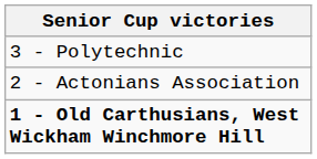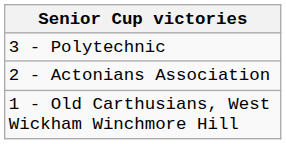row 4 | column 1: bold -> normal
